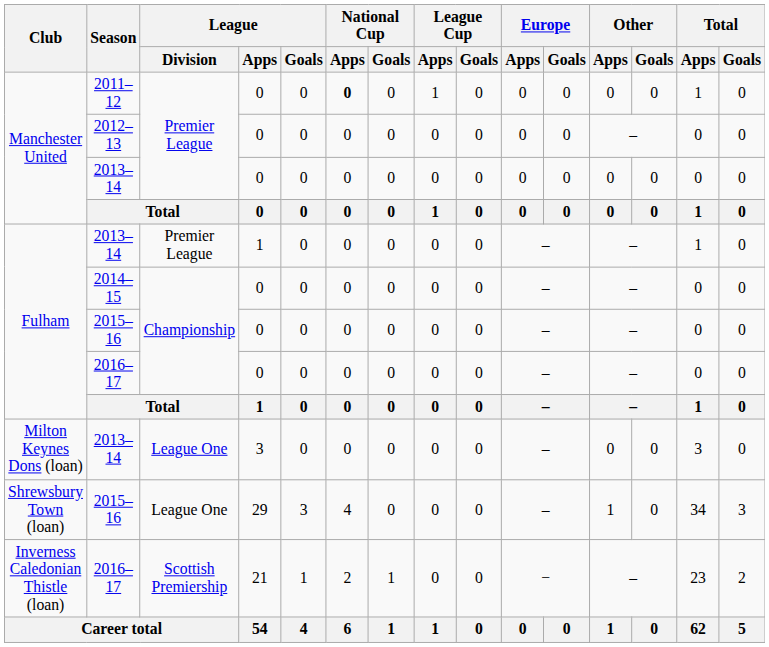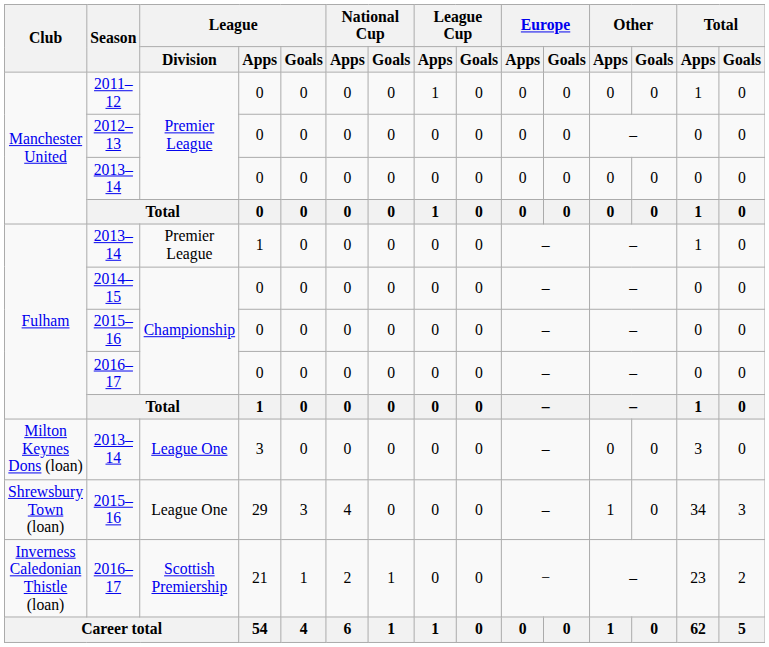2011–12 | National Cup / Apps: bold -> normal
